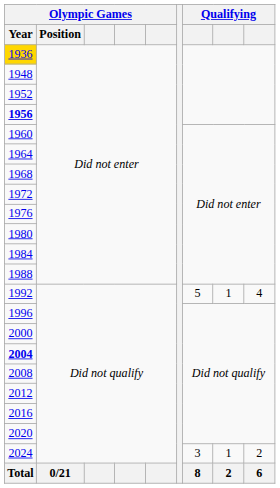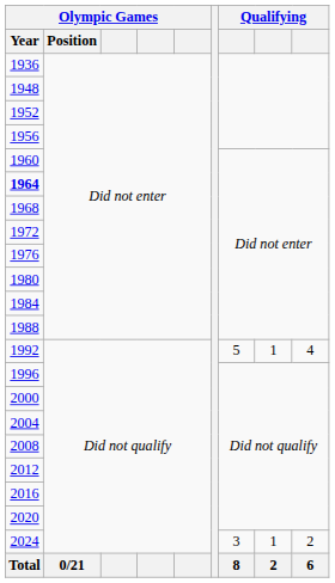1936 | Olympic Games / Year: gold background -> no background
1956 | Olympic Games / Year: bold -> normal
1964 | Olympic Games / Year: normal -> bold
2004 | Olympic Games / Year: bold -> normal
